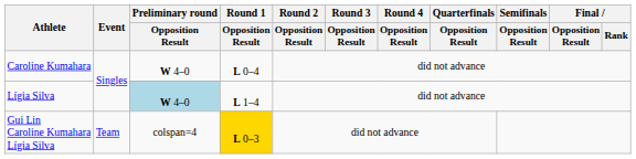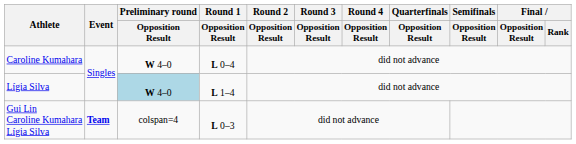Gui Lin Caroline Kumahara Lígia Silva | Event: normal -> bold
Gui Lin Caroline Kumahara Lígia Silva | Round 1 / Opposition Result: gold background -> no background
